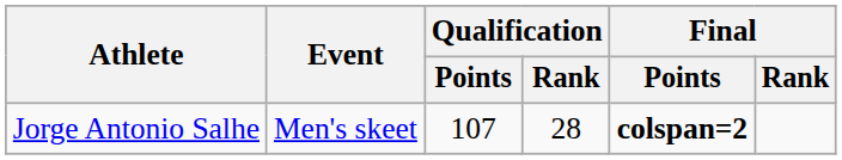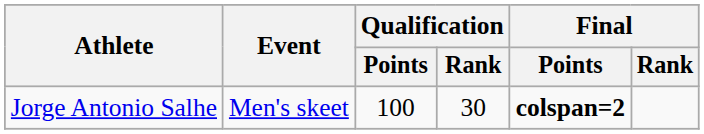Jorge Antonio Salhe | Qualification / Points: 107 -> 100
Jorge Antonio Salhe | Qualification / Rank: 28 -> 30
